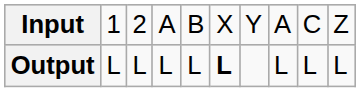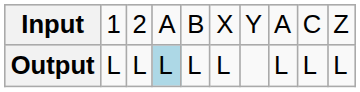Output | column 4: no background -> lightblue background
Output | column 6: bold -> normal
